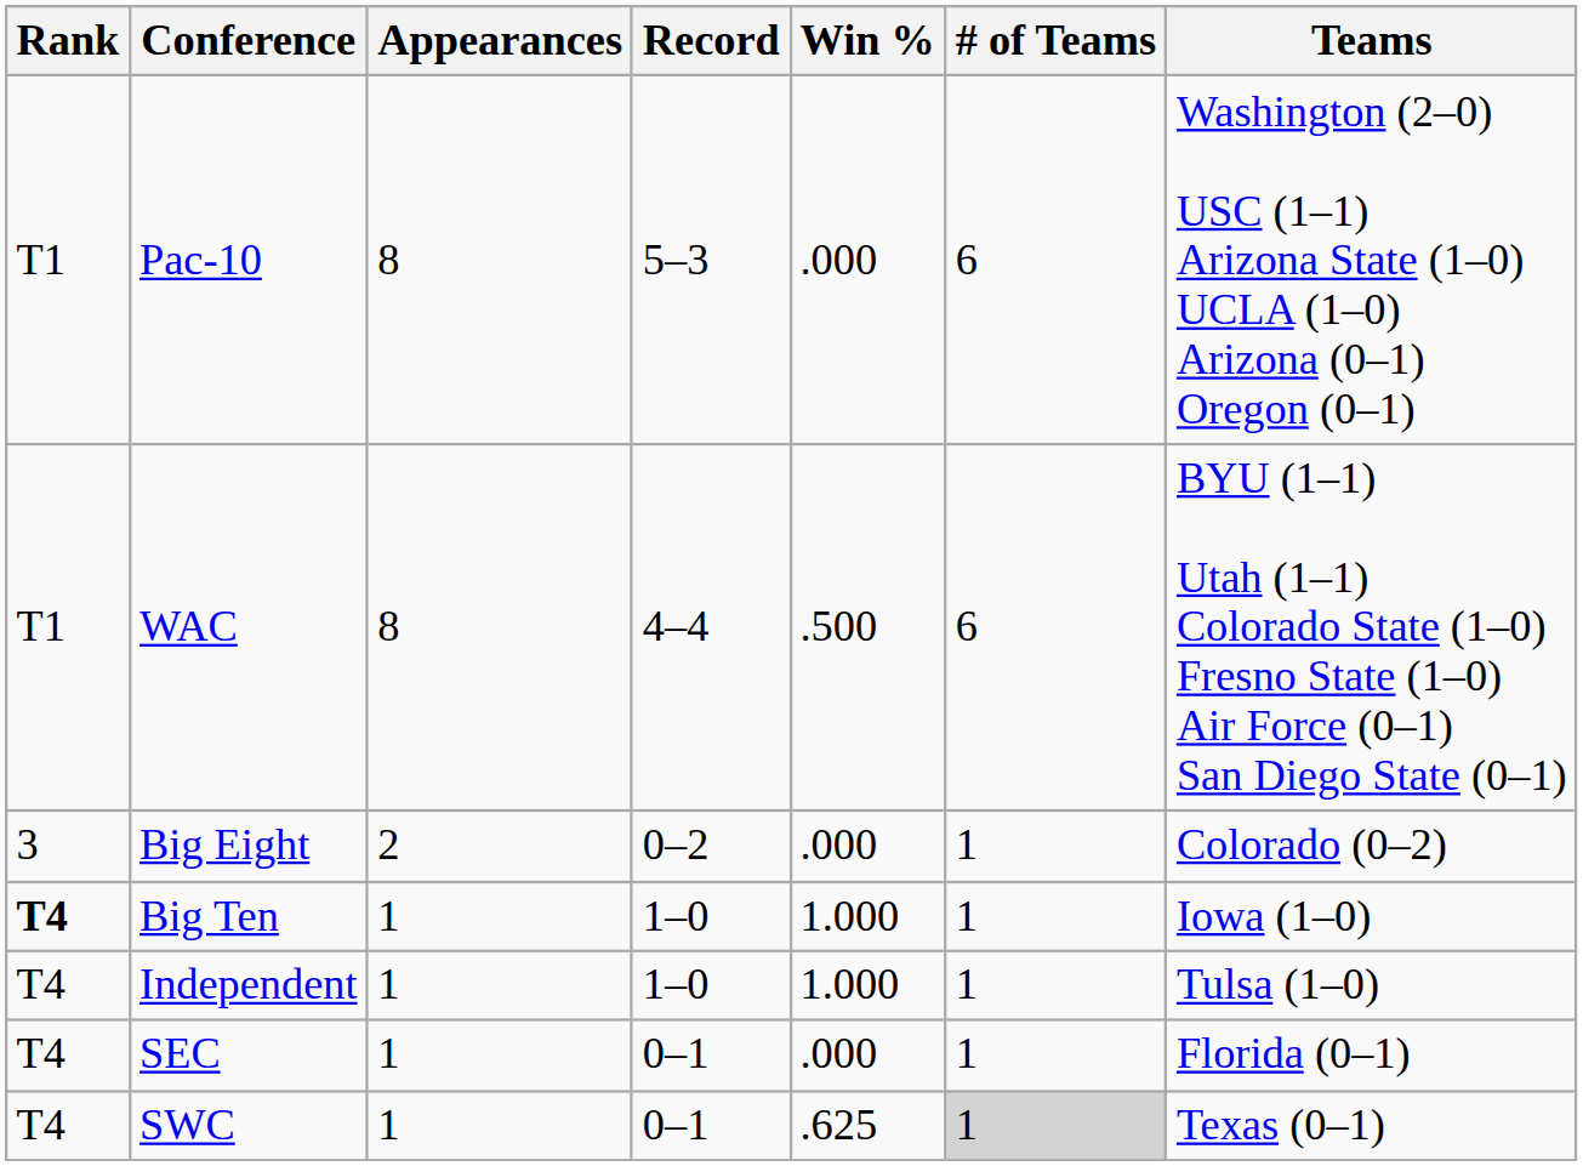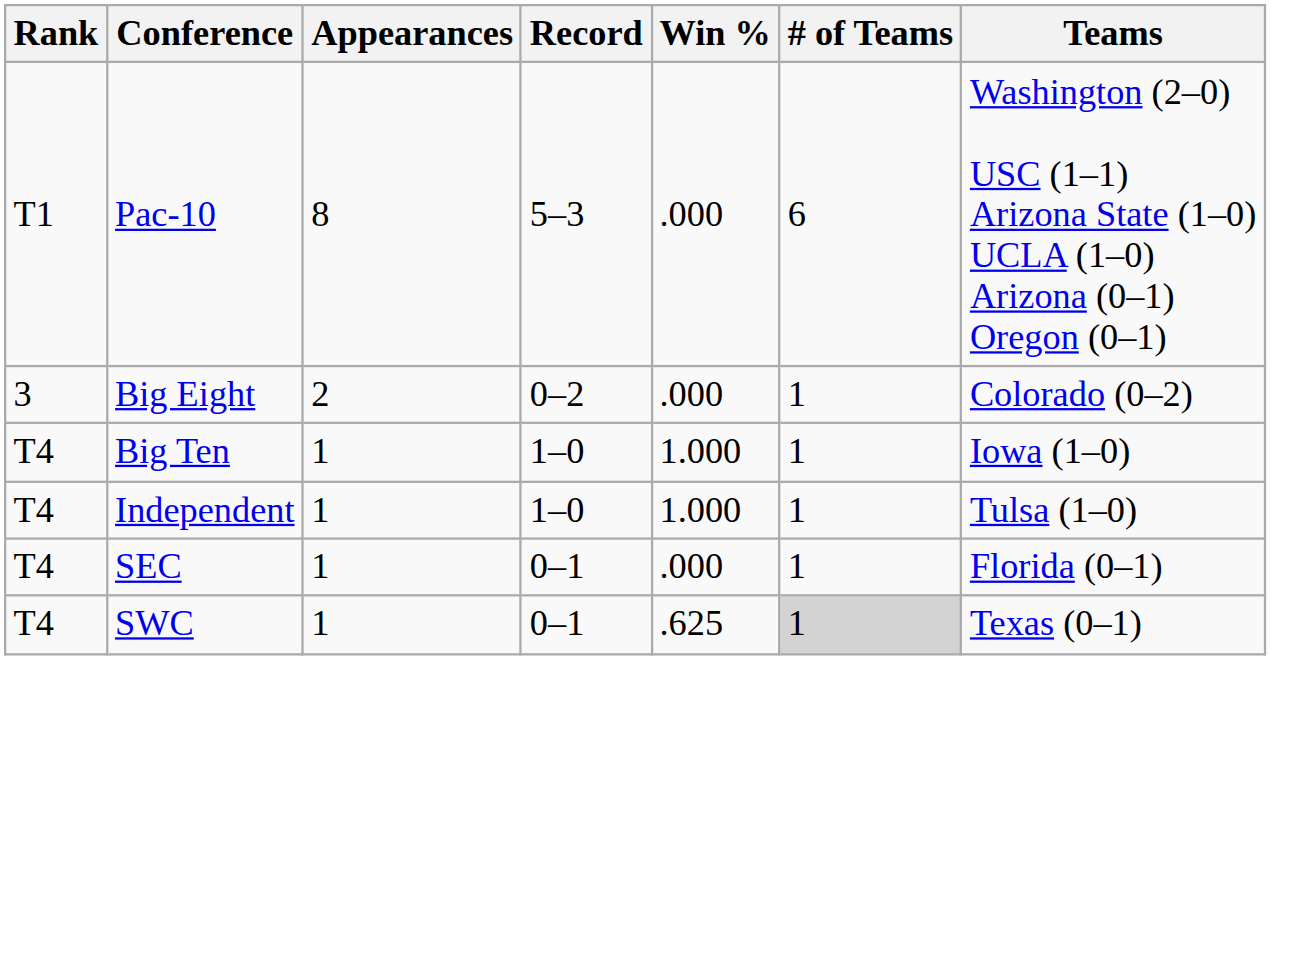- row: T1 | WAC | 8 | 4–4 | .500 | 6 | BYU (1–1) Utah (1–1) Colorado State (1–0) Fresno State (1–0) Air Force (0–1) San Diego State (0–1)
Big Ten | Rank: bold -> normal
